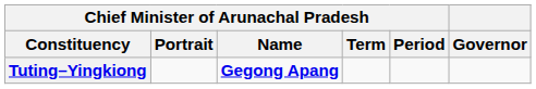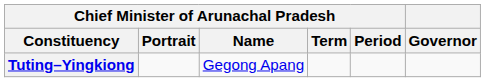Tuting–Yingkiong | Chief Minister of Arunachal Pradesh / Name: bold -> normal
